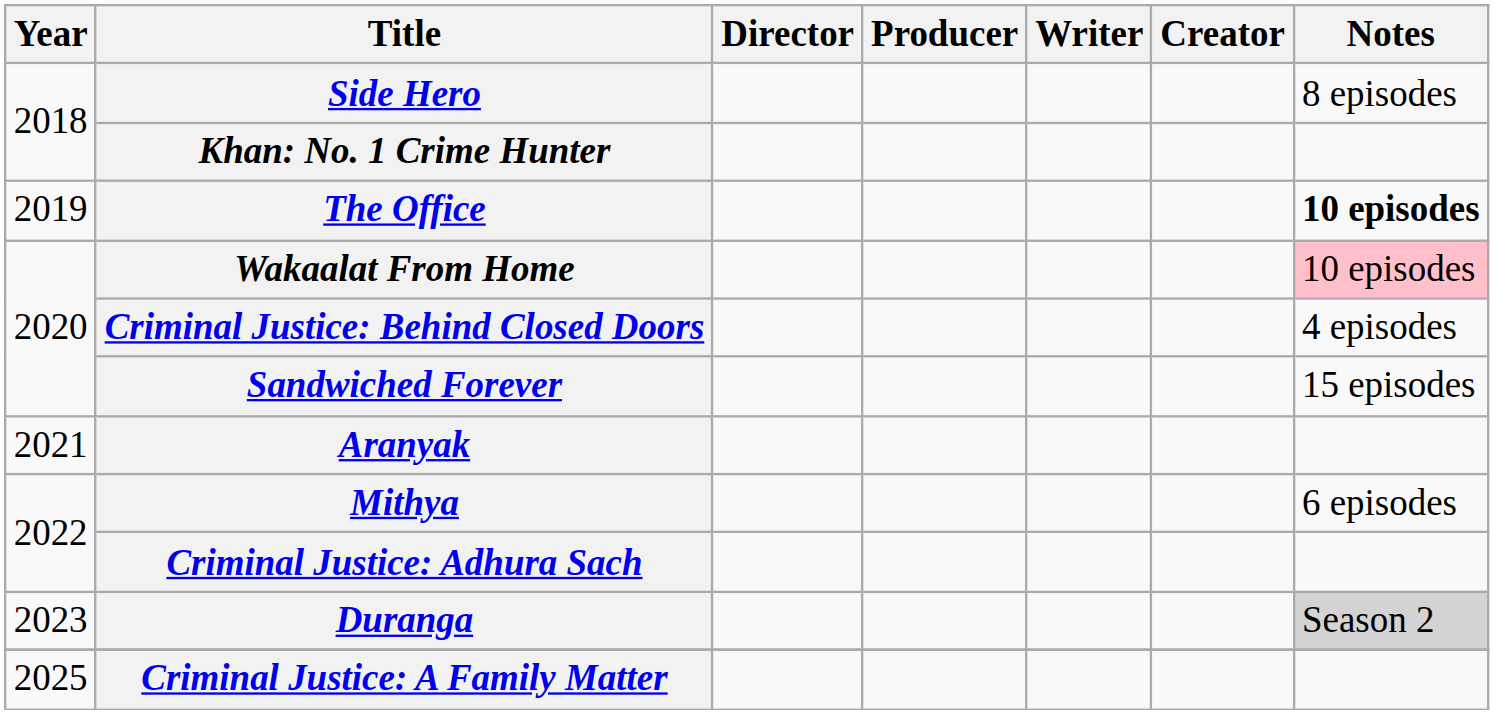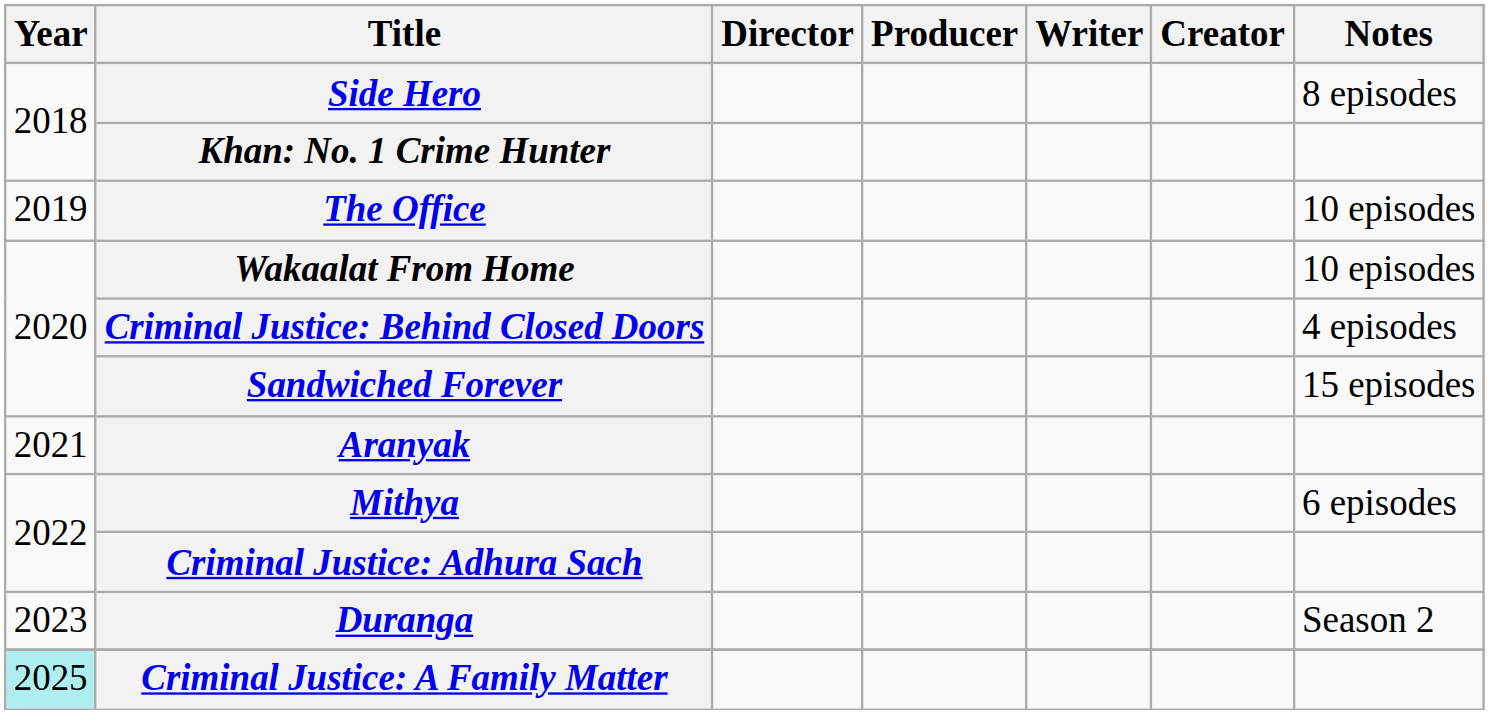The Office | Notes: bold -> normal
Wakaalat From Home | Notes: pink background -> no background
Duranga | Notes: lightgrey background -> no background
Criminal Justice: A Family Matter | Year: no background -> paleturquoise background
